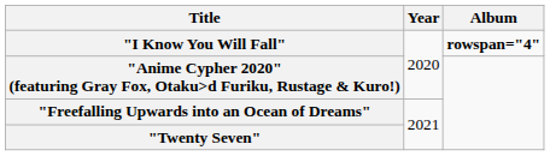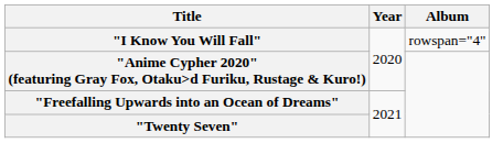"I Know You Will Fall" | Album: bold -> normal
